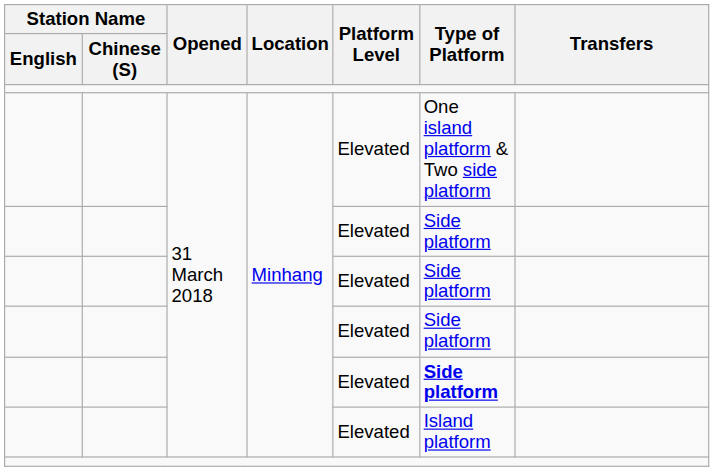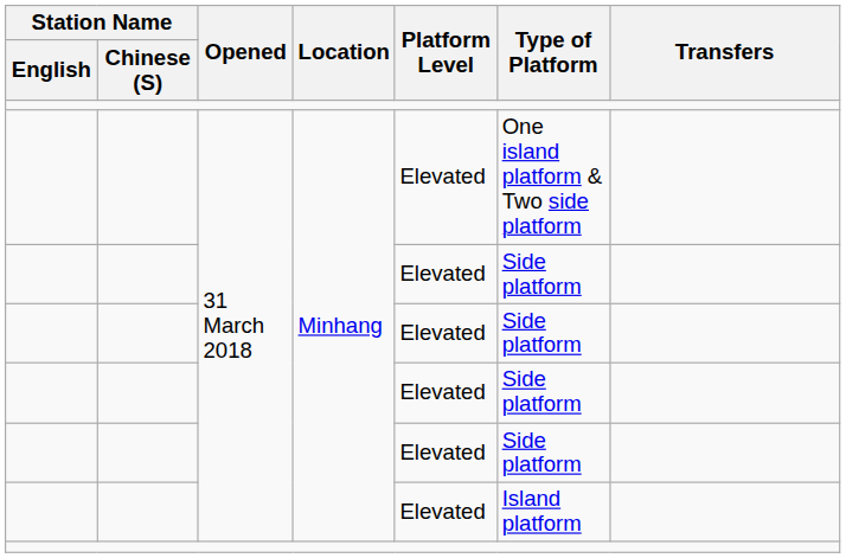row 8 | Type of Platform: bold -> normal
